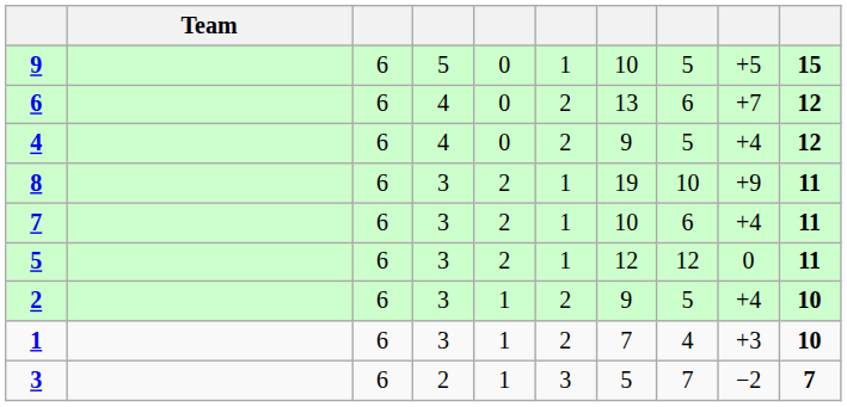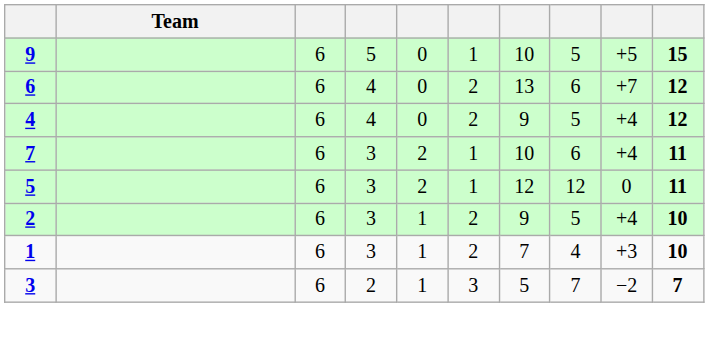- row: 8 | 6 | 3 | 2 | 1 | 19 | 10 | +9 | 11
